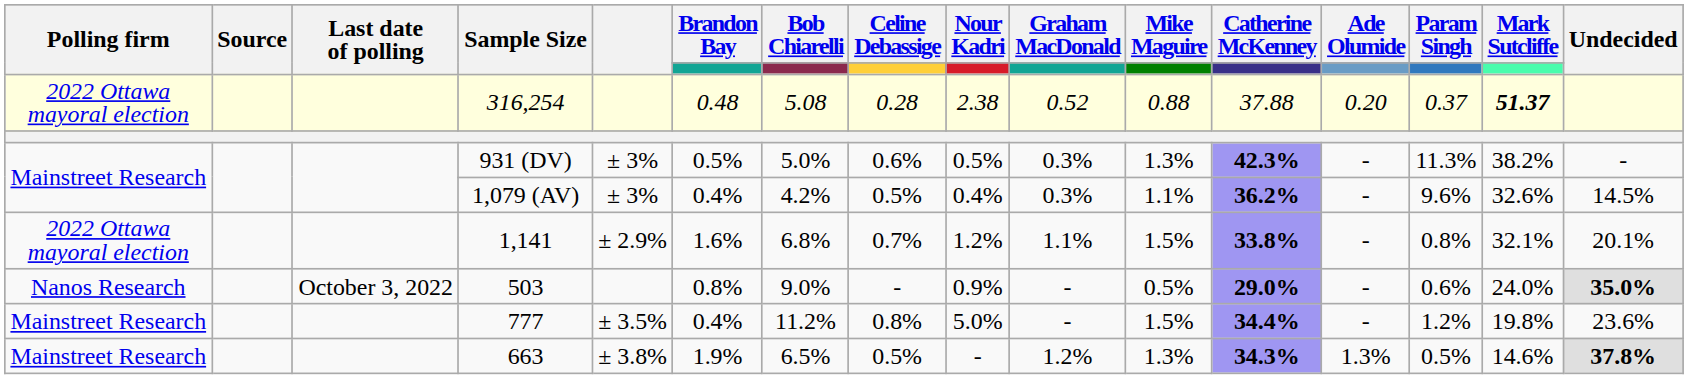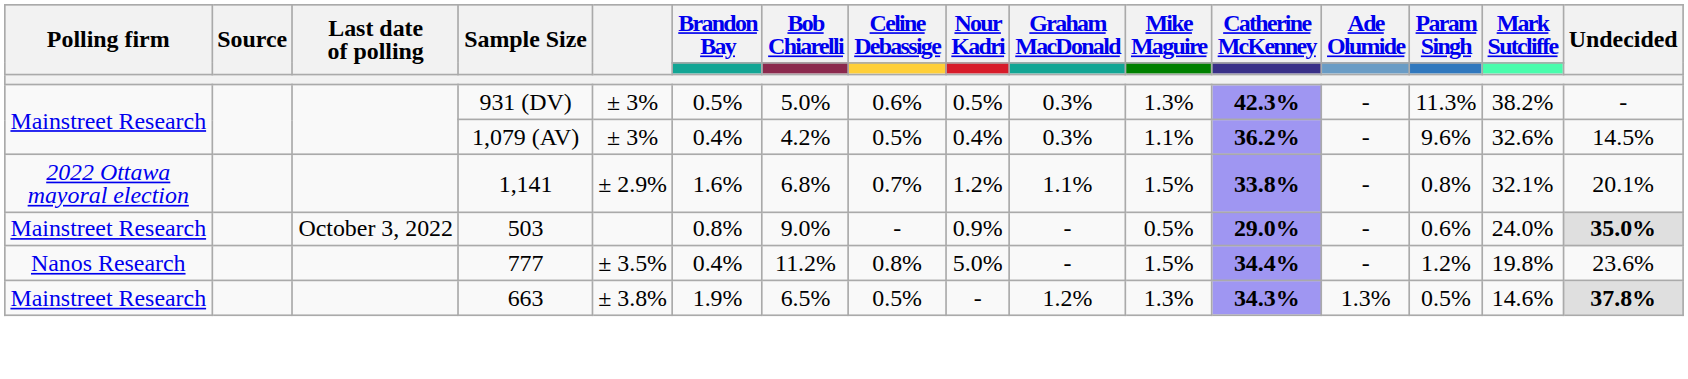- row: 2022 Ottawa mayoral election | 316,254 | 0.48 | 5.08 | 0.28 | 2.38 | 0.52 | 0.88 | 37.88 | 0.20 | 0.37 | 51.37
503 | Polling firm: Nanos Research -> Mainstreet Research
777 | Polling firm: Mainstreet Research -> Nanos Research
